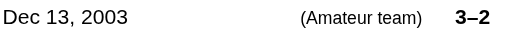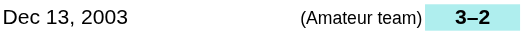Dec 13, 2003 | column 3: no background -> paleturquoise background
